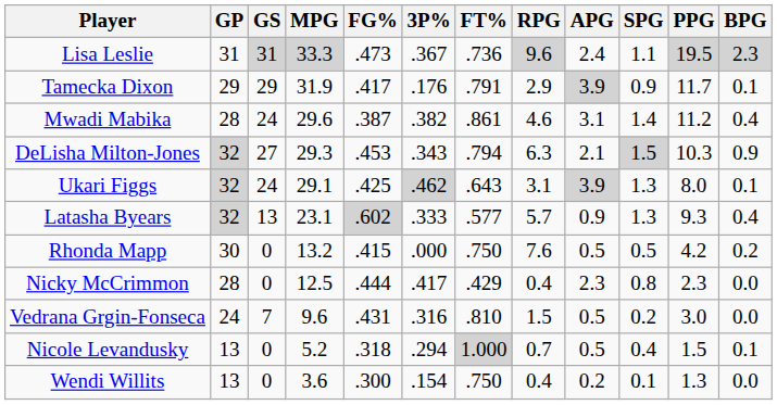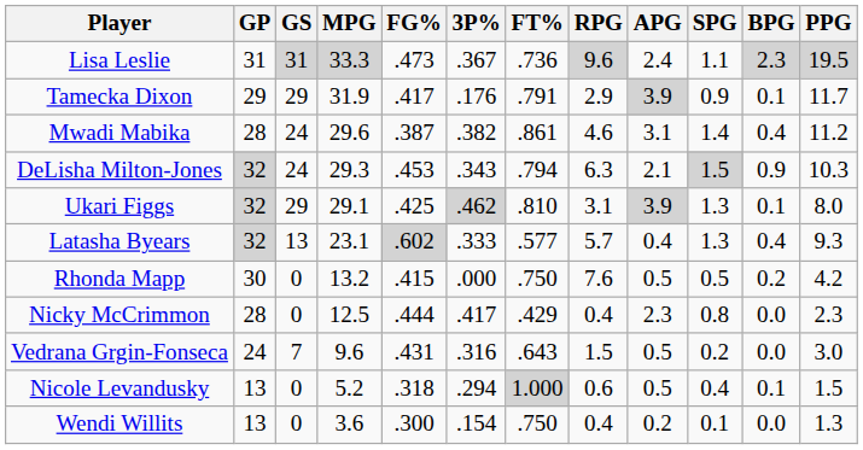columns swapped: BPG <-> PPG
DeLisha Milton-Jones | GS: 27 -> 24
Ukari Figgs | GS: 24 -> 29
Ukari Figgs | FT%: .643 -> .810
Latasha Byears | APG: 0.9 -> 0.4
Vedrana Grgin-Fonseca | FT%: .810 -> .643
Nicole Levandusky | RPG: 0.7 -> 0.6
